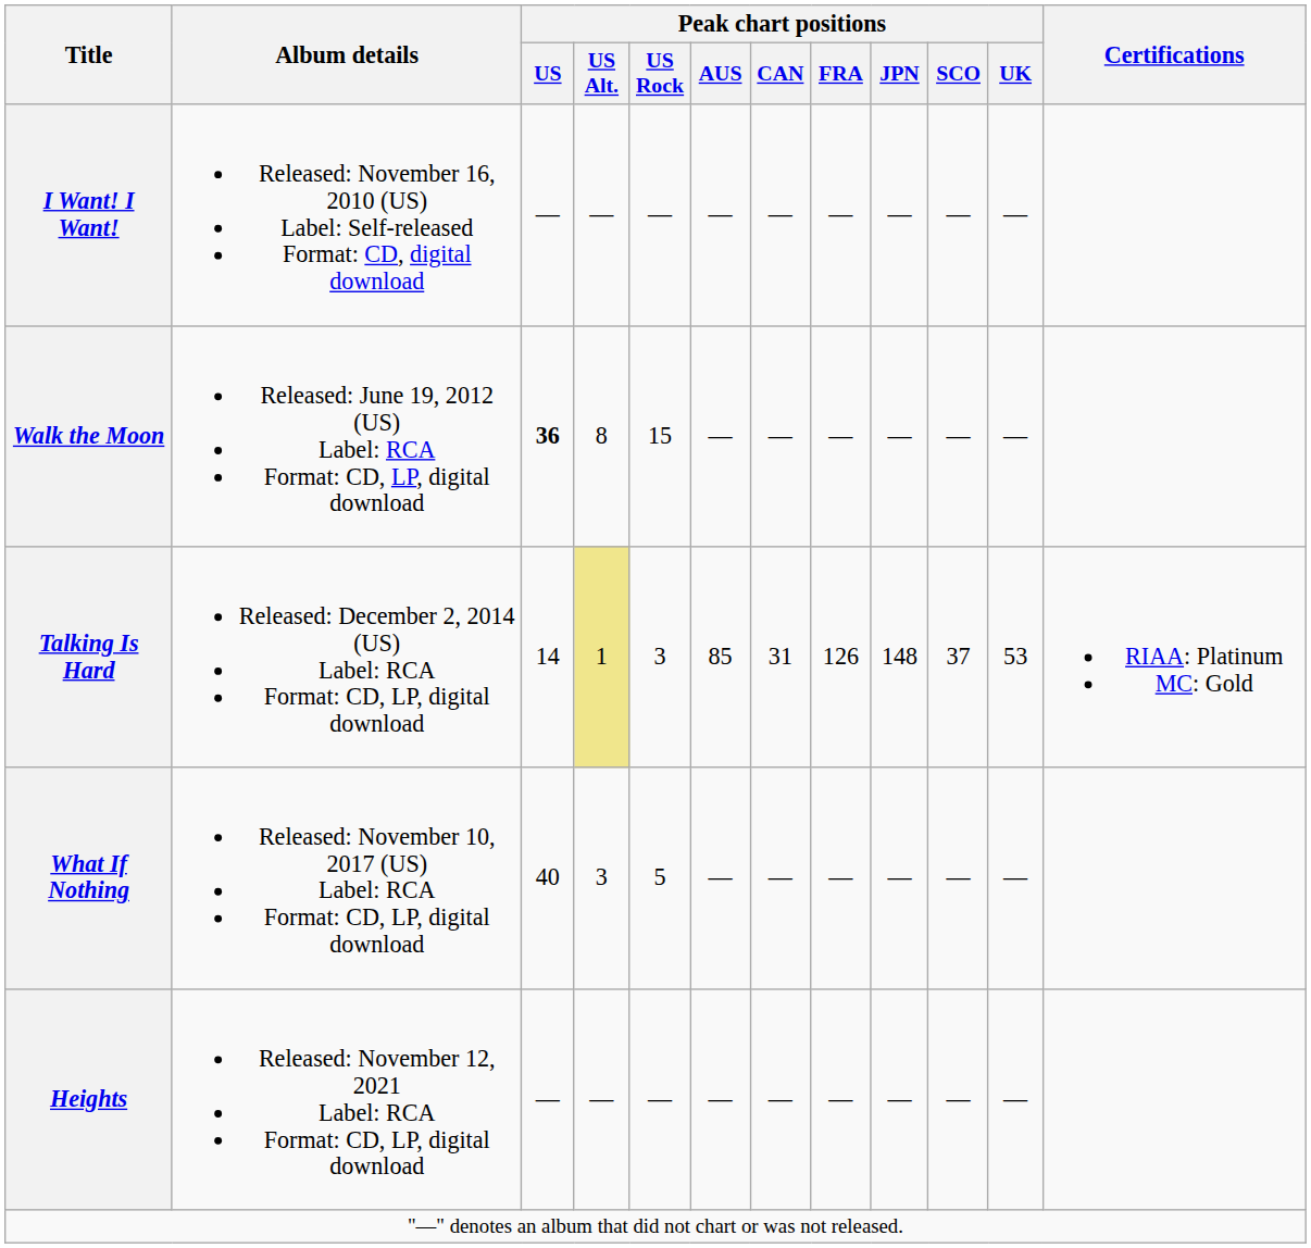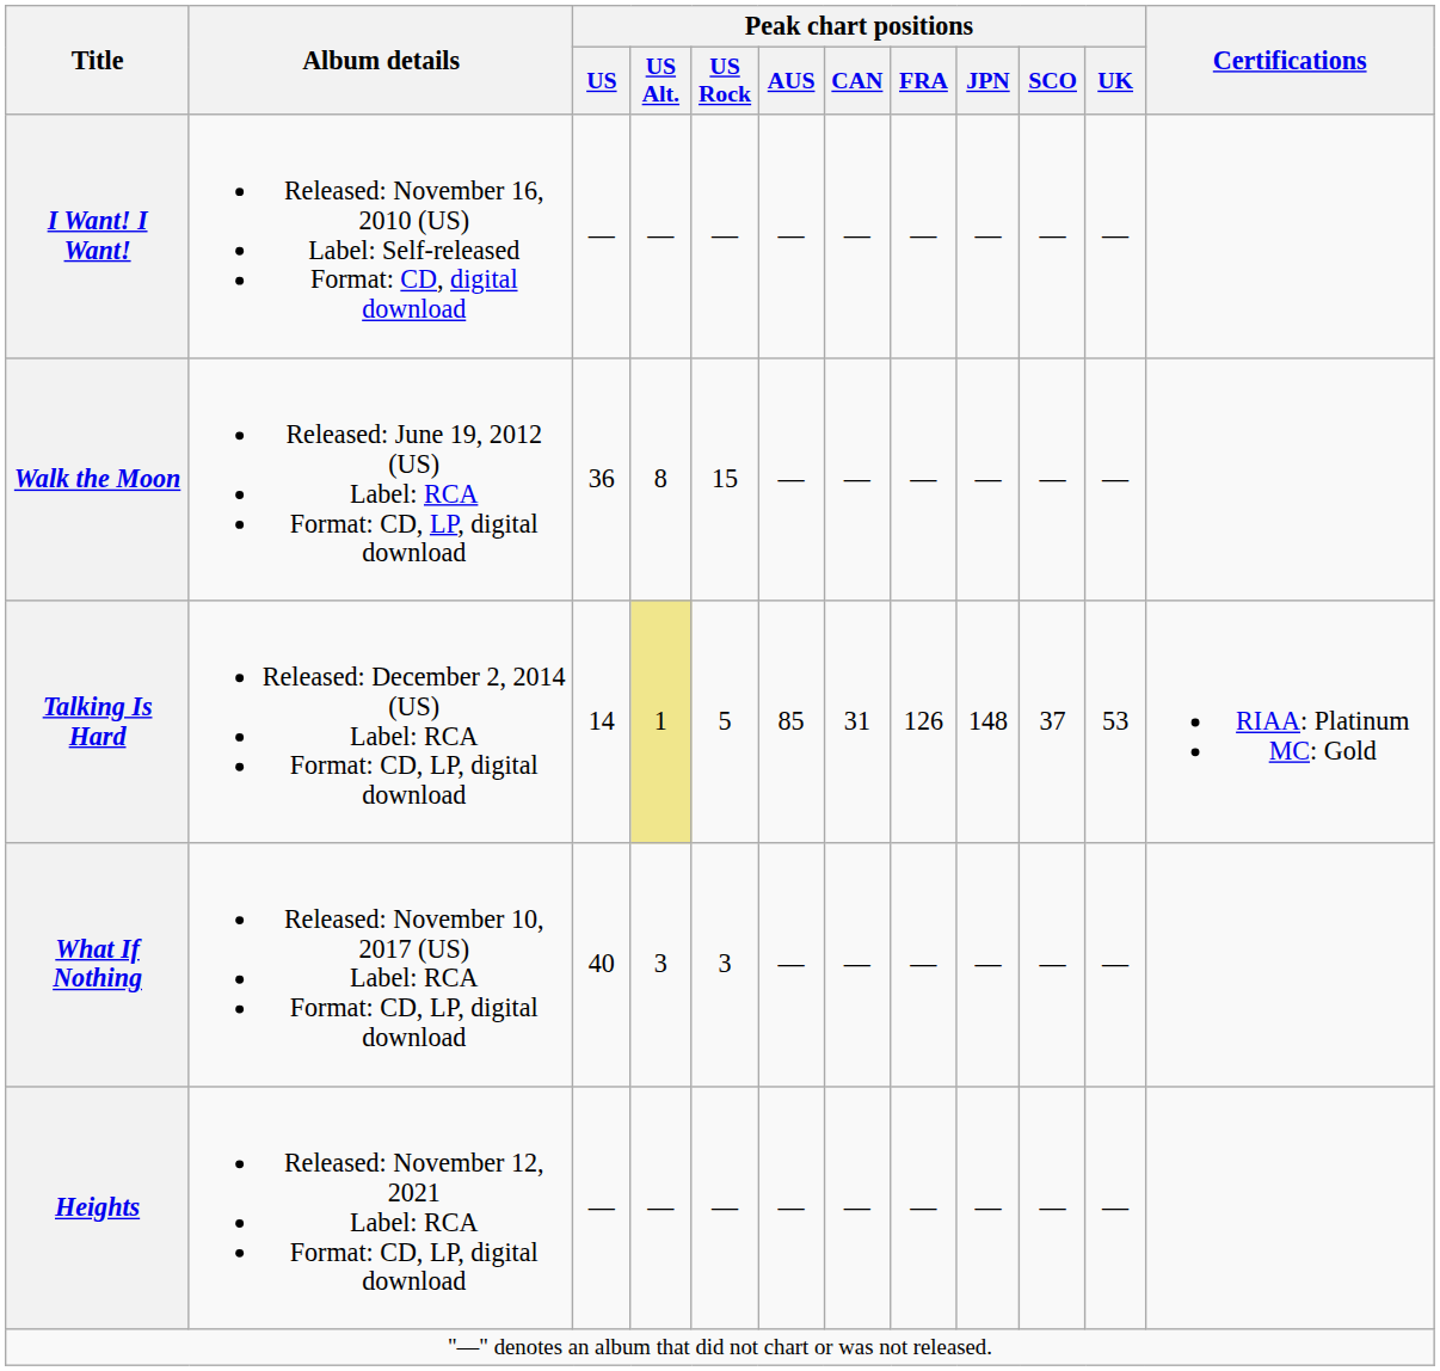Walk the Moon | Peak chart positions / US: bold -> normal
Talking Is Hard | Peak chart positions / US Rock: 3 -> 5
What If Nothing | Peak chart positions / US Rock: 5 -> 3
